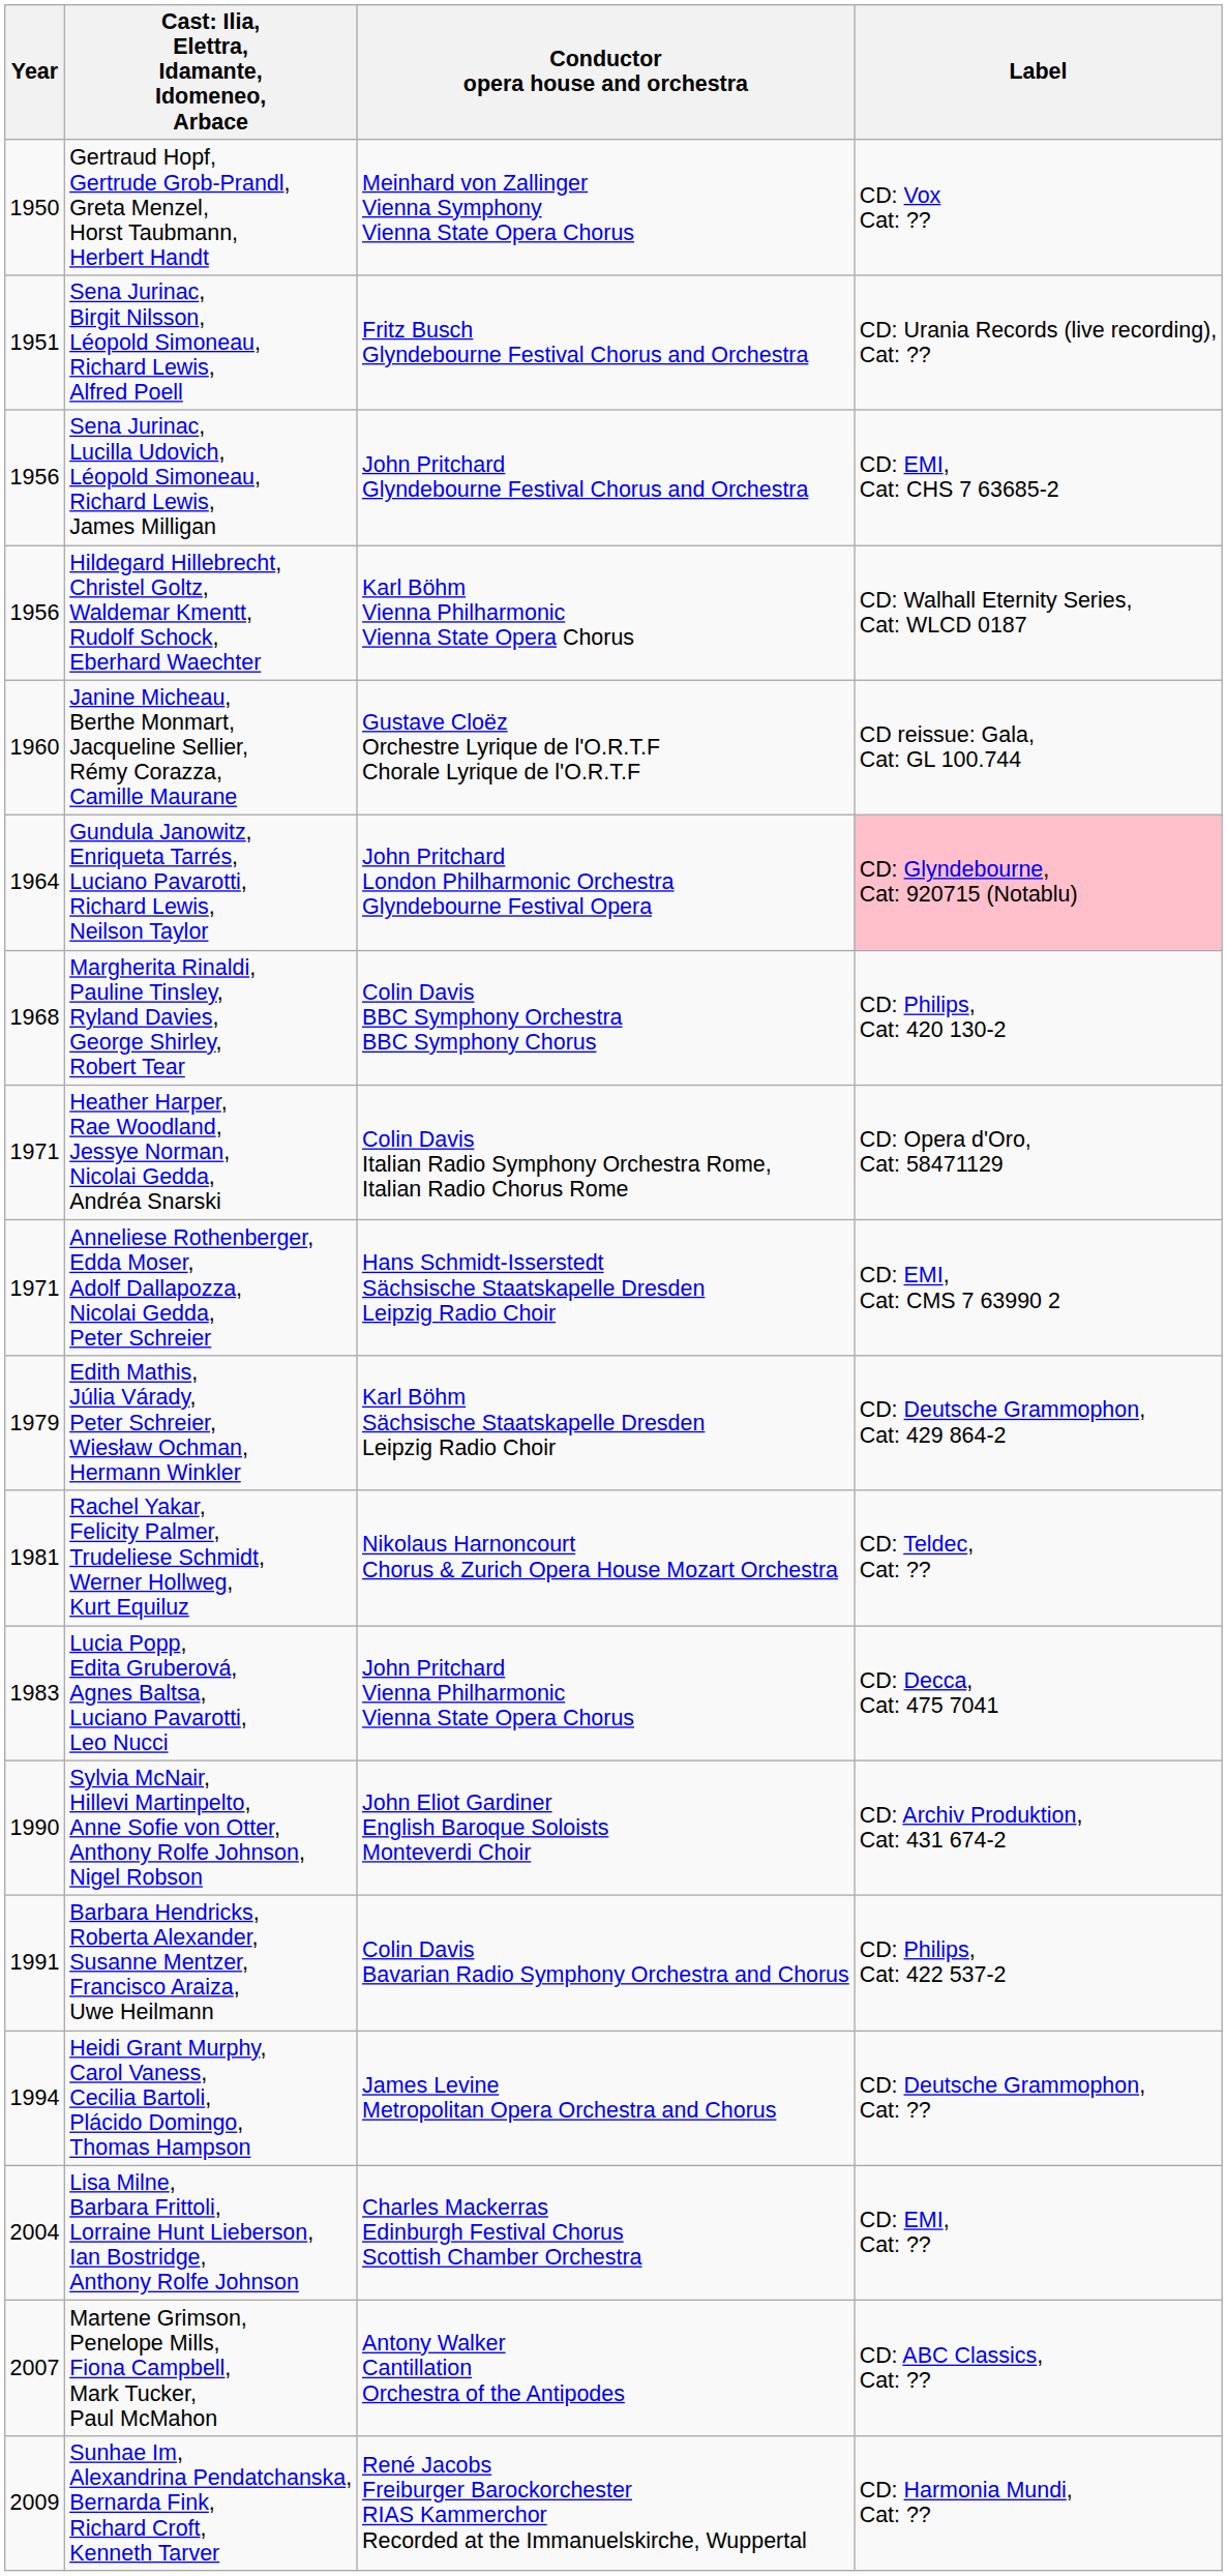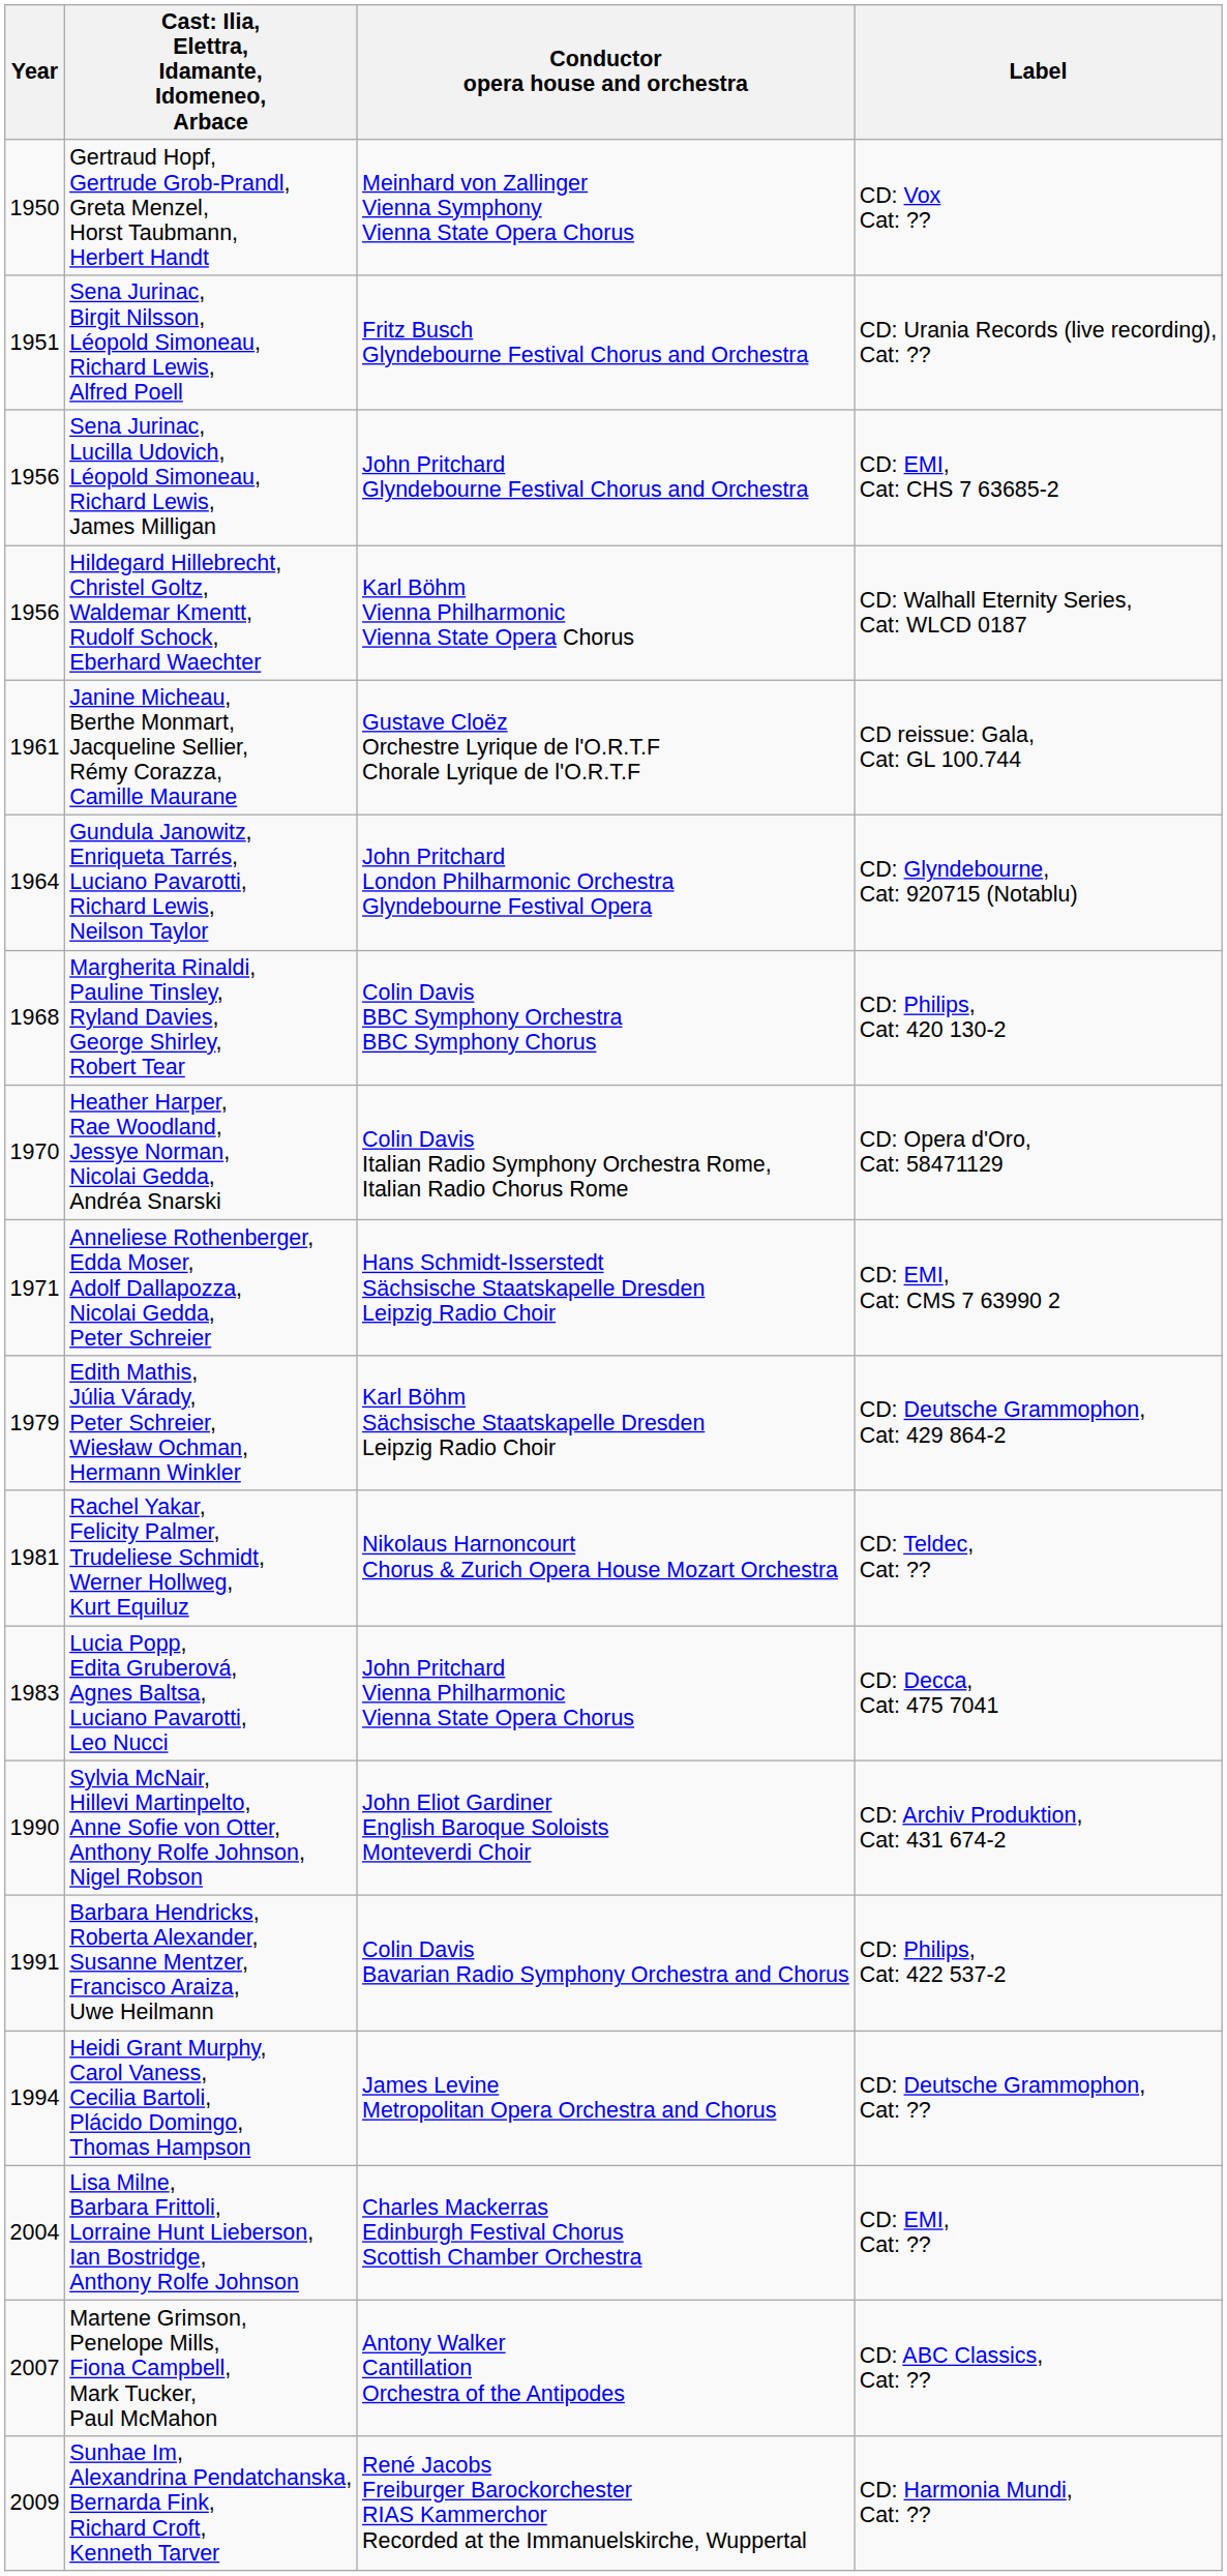row 6 | Year: 1960 -> 1961
row 7 | Label: pink background -> no background
row 9 | Year: 1971 -> 1970
